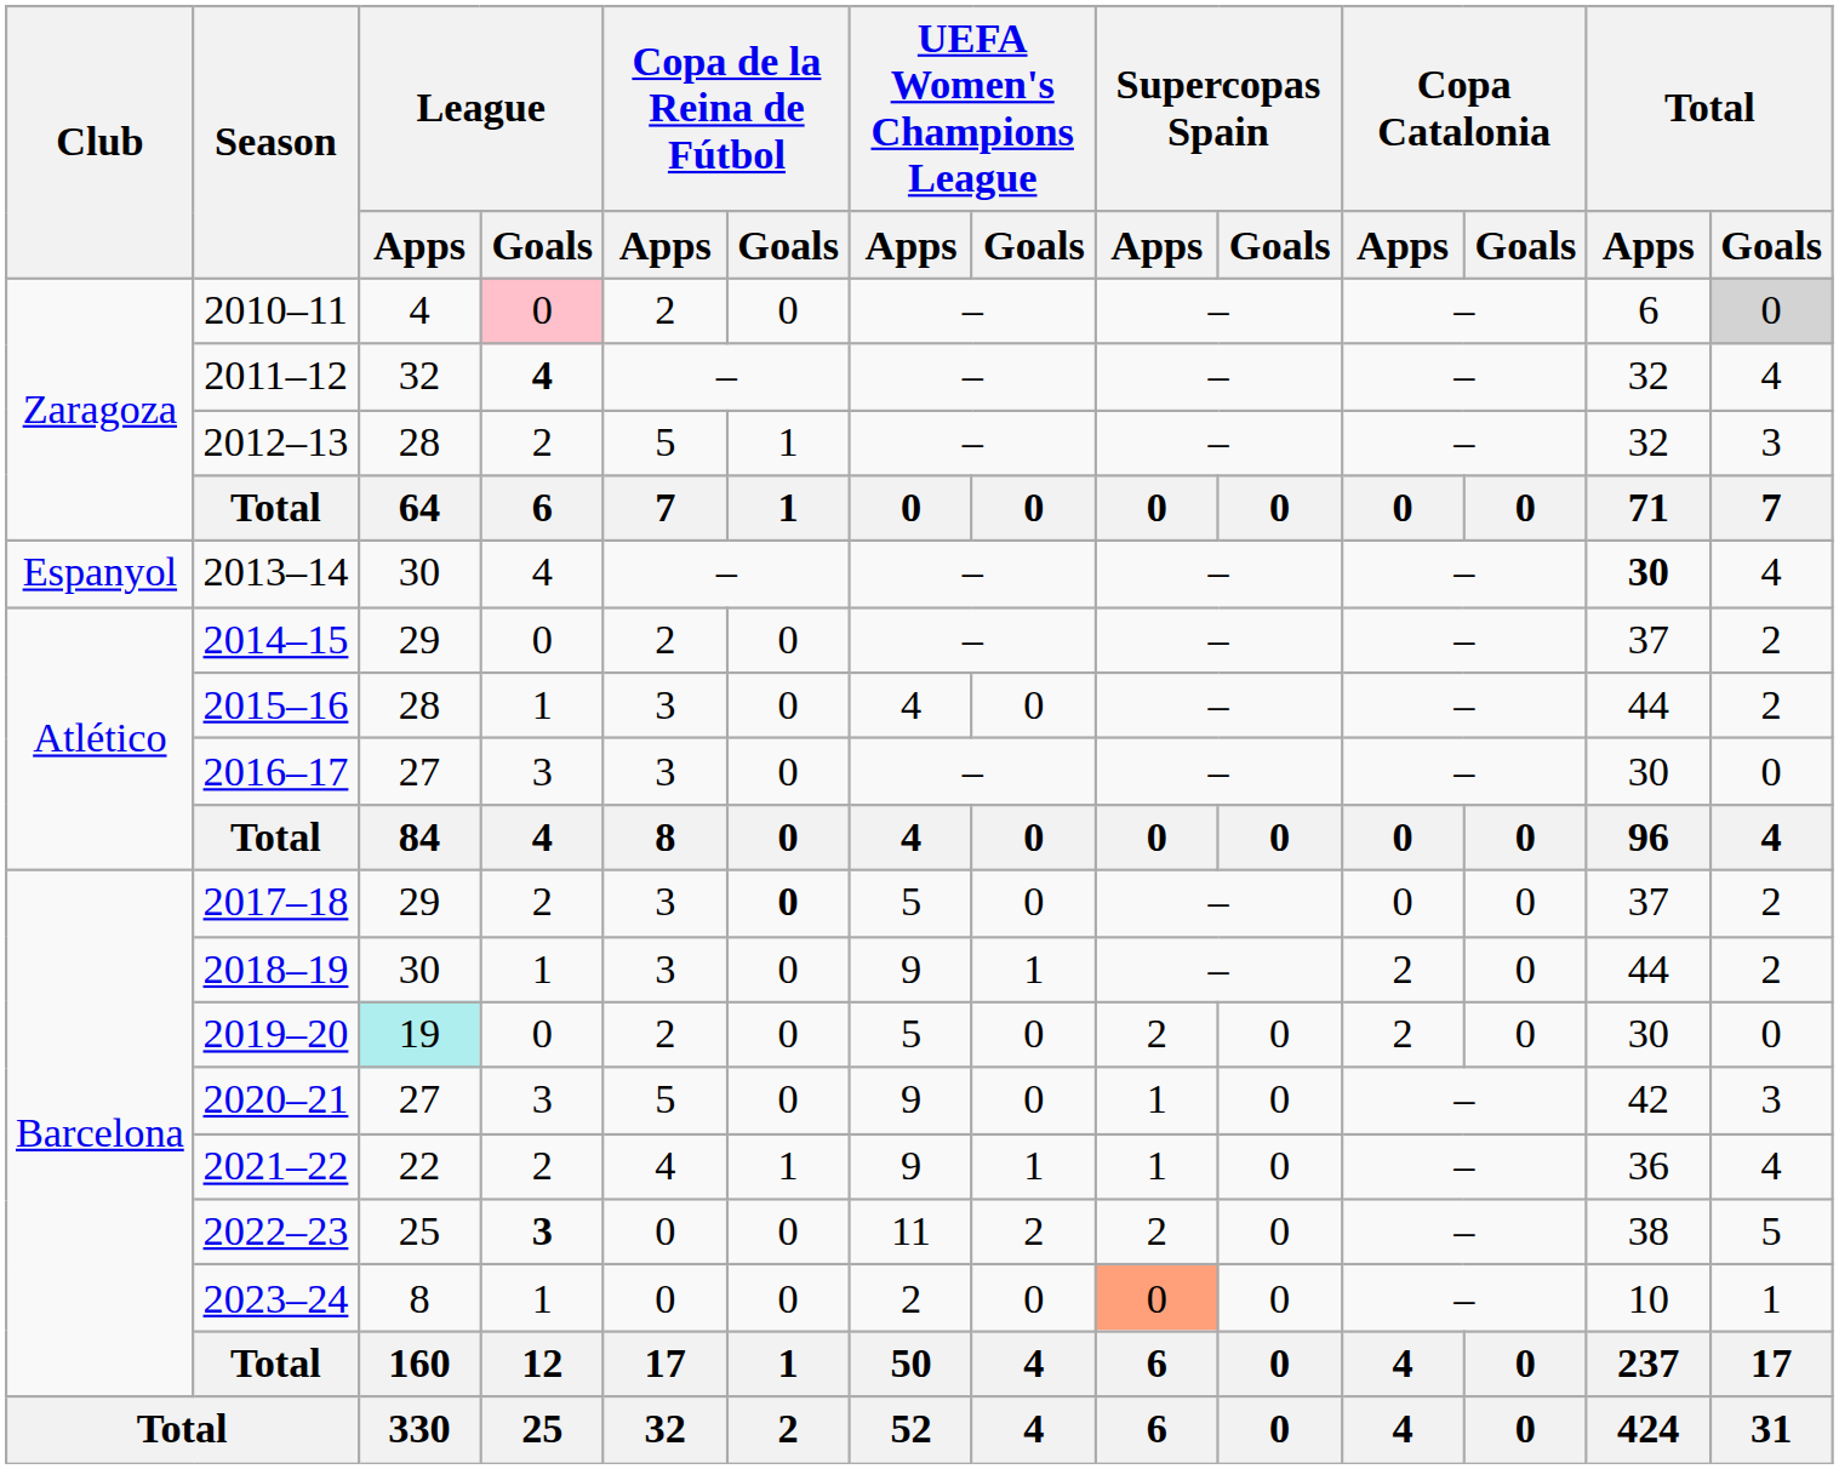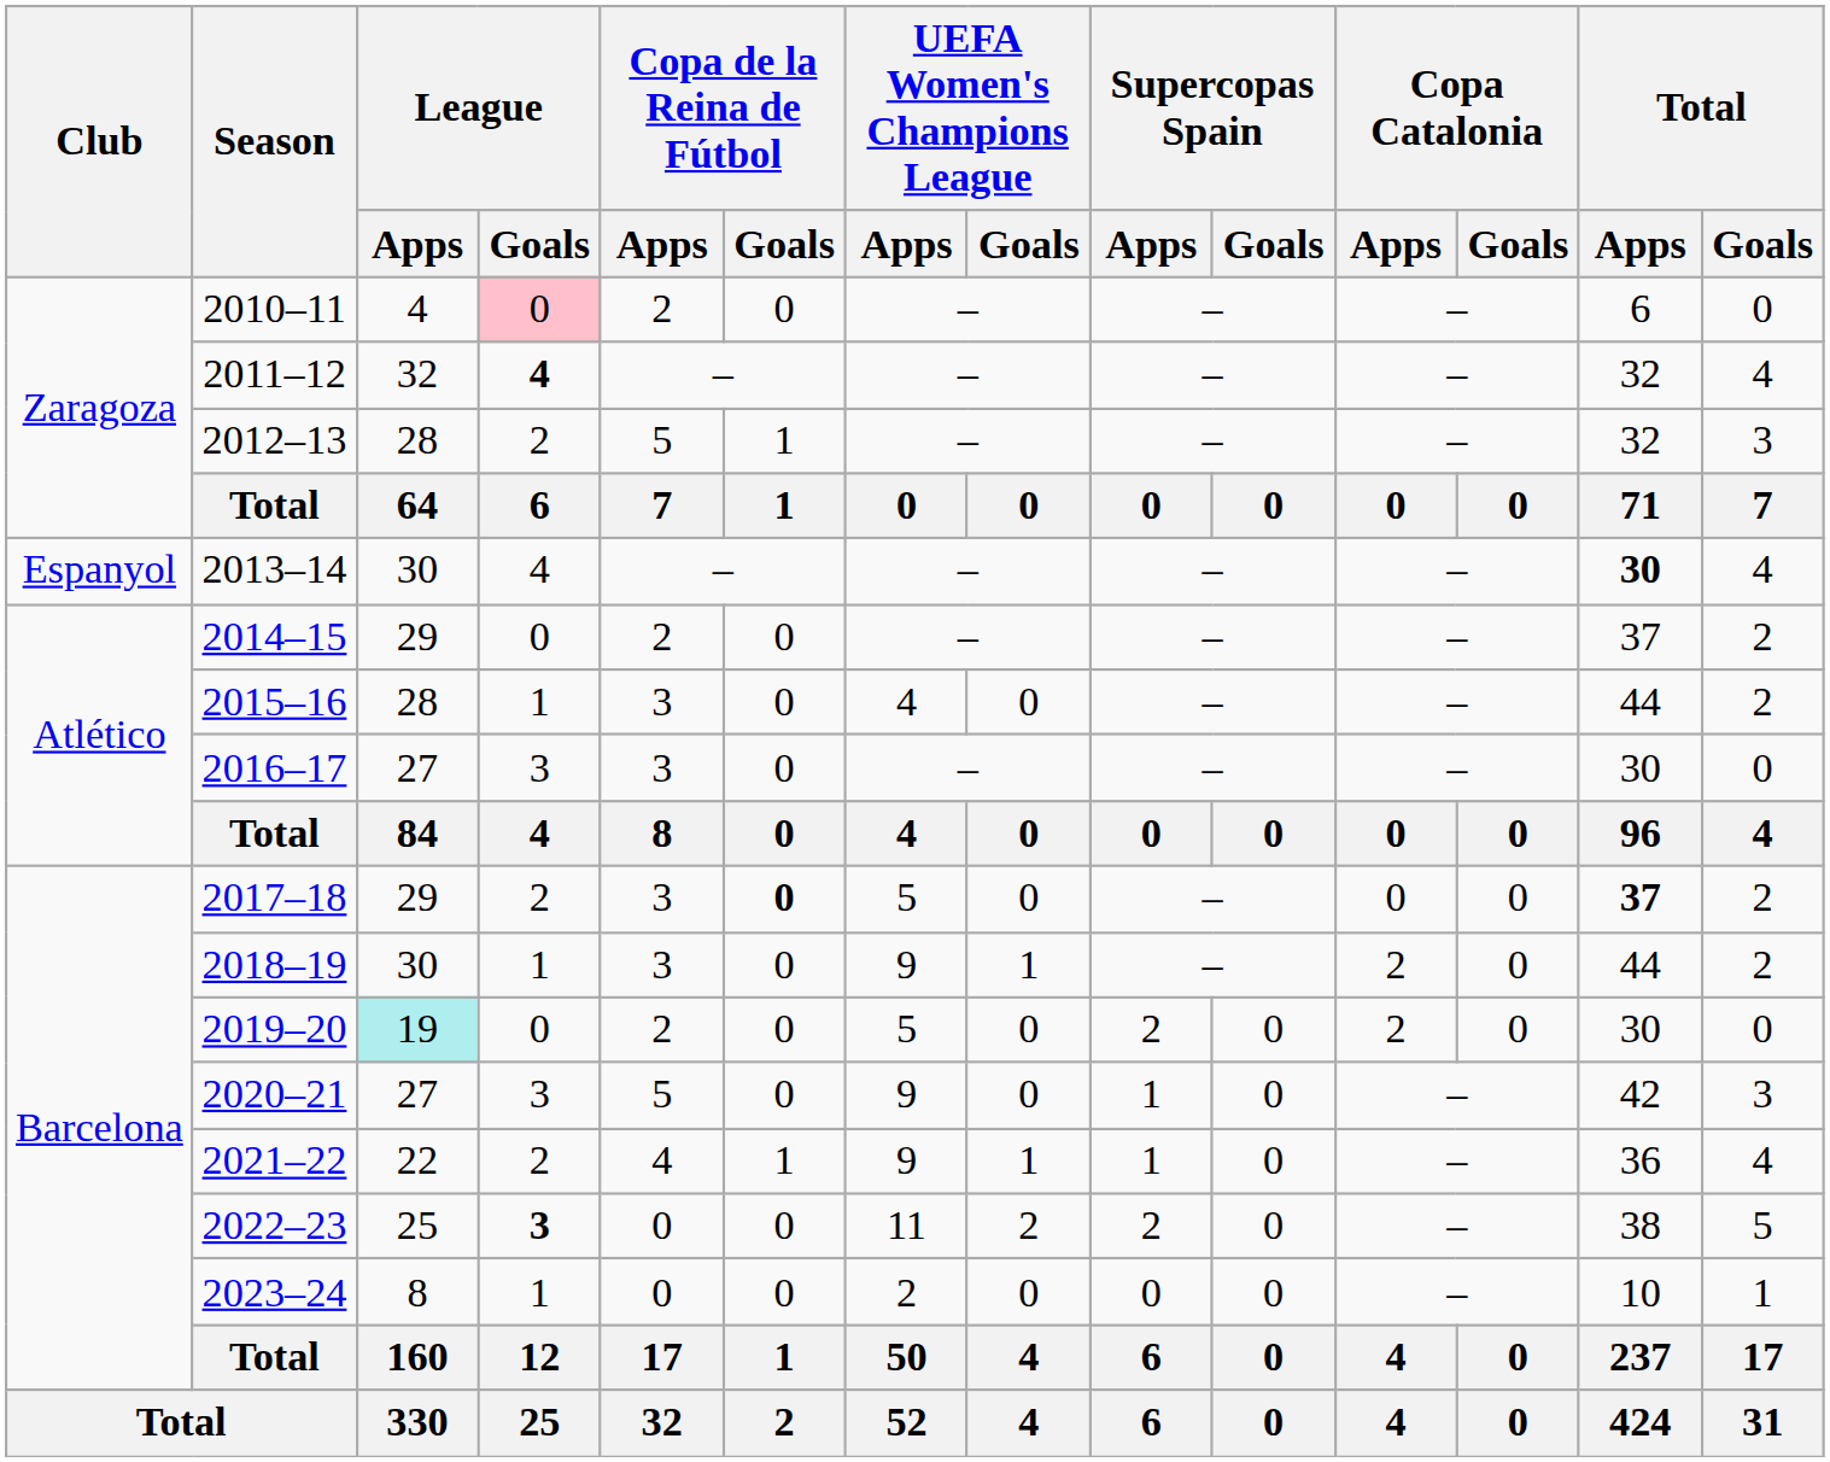2010–11 | Total / Goals: lightgrey background -> no background
2017–18 | Total / Apps: normal -> bold
2023–24 | Supercopas Spain / Apps: lightsalmon background -> no background
